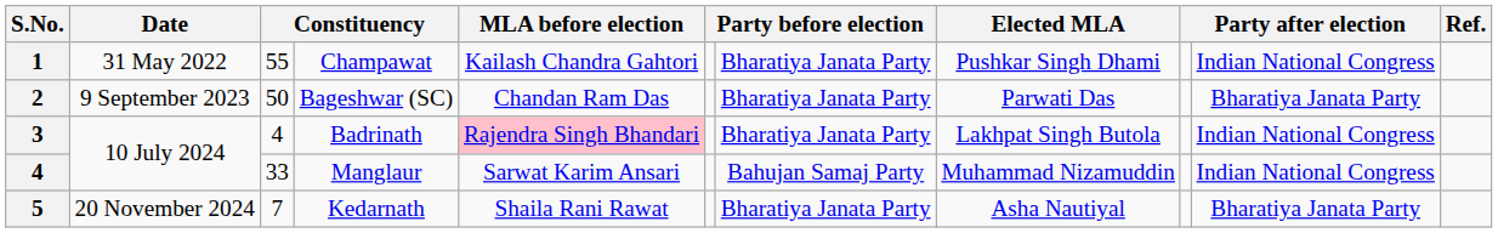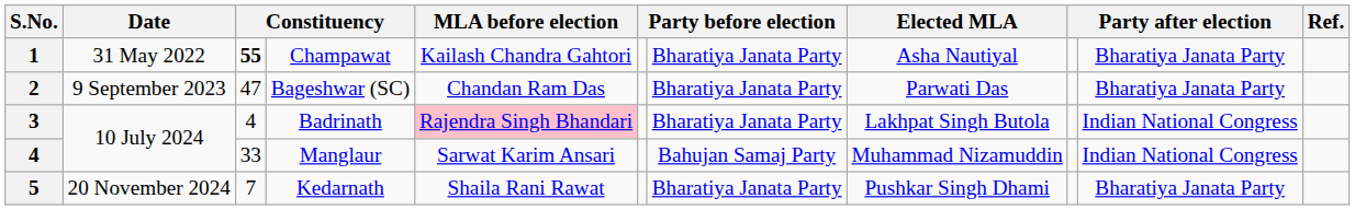Champawat | column 3: normal -> bold
Champawat | Elected MLA: Pushkar Singh Dhami -> Asha Nautiyal
Champawat | column 10: Indian National Congress -> Bharatiya Janata Party
Bageshwar (SC) | column 3: 50 -> 47
Kedarnath | Elected MLA: Asha Nautiyal -> Pushkar Singh Dhami
